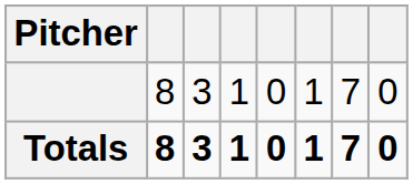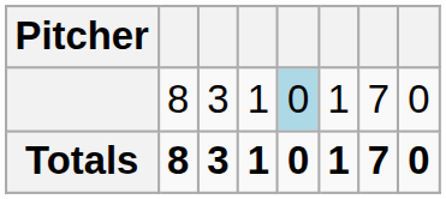row 2 | column 5: no background -> lightblue background
